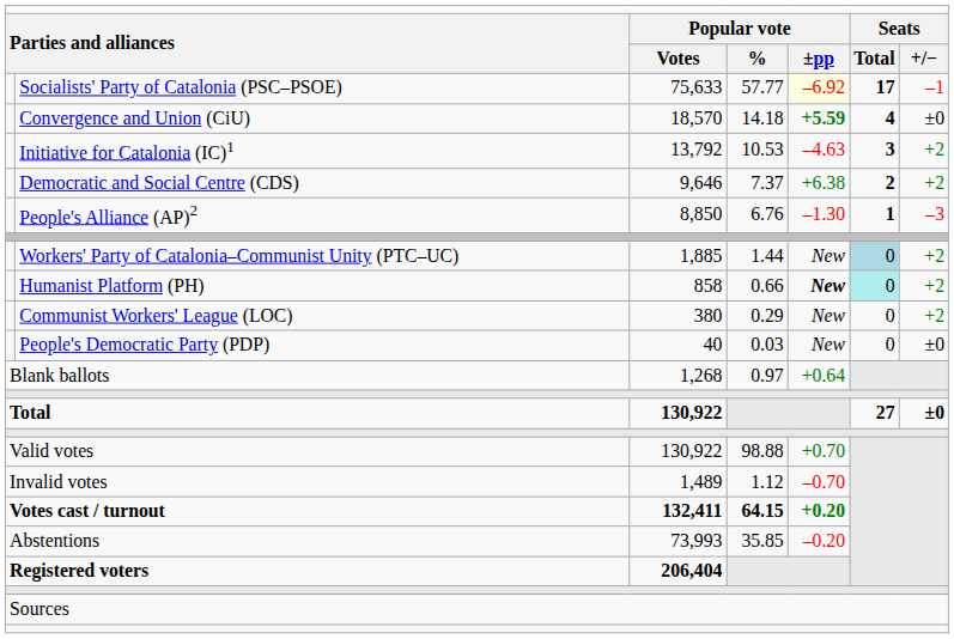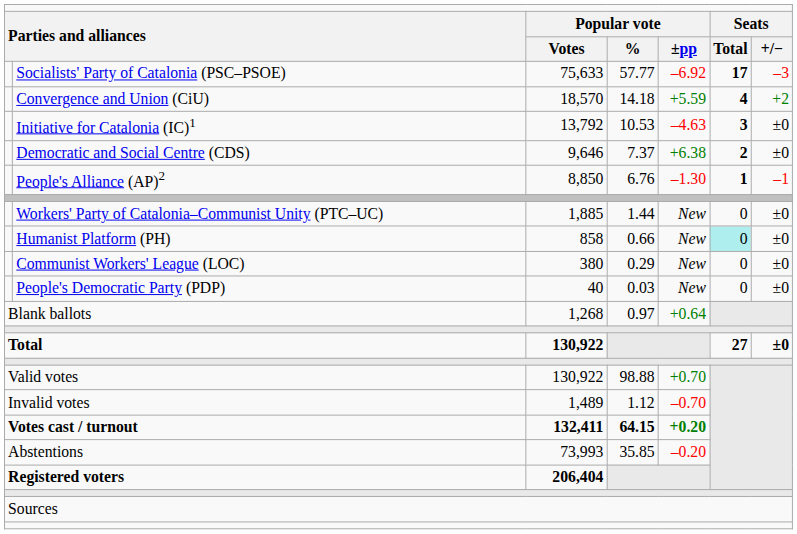Socialists' Party of Catalonia (PSC–PSOE) | column 5: lightyellow background -> no background
Socialists' Party of Catalonia (PSC–PSOE) | column 7: –1 -> –3
Convergence and Union (CiU) | column 5: bold -> normal
Convergence and Union (CiU) | column 7: ±0 -> +2
Initiative for Catalonia (IC)1 | column 7: +2 -> ±0
Democratic and Social Centre (CDS) | column 7: +2 -> ±0
People's Alliance (AP)2 | column 7: –3 -> –1
Workers' Party of Catalonia–Communist Unity (PTC–UC) | column 6: lightblue background -> no background
Workers' Party of Catalonia–Communist Unity (PTC–UC) | column 7: +2 -> ±0
Humanist Platform (PH) | column 5: bold -> normal
Humanist Platform (PH) | column 7: +2 -> ±0
Communist Workers' League (LOC) | column 7: +2 -> ±0
